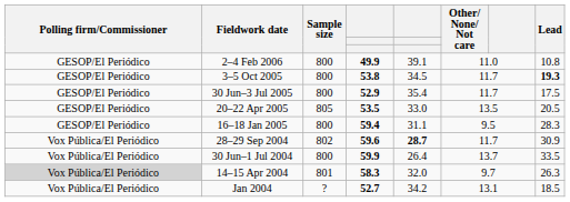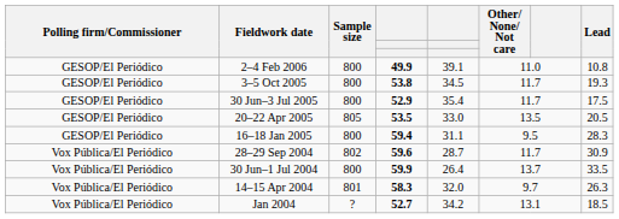3–5 Oct 2005 | Lead: bold -> normal
28–29 Sep 2004 | column 5: bold -> normal
14–15 Apr 2004 | Polling firm/Commissioner: lightgrey background -> no background
